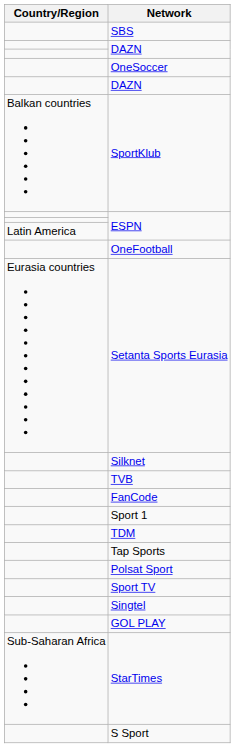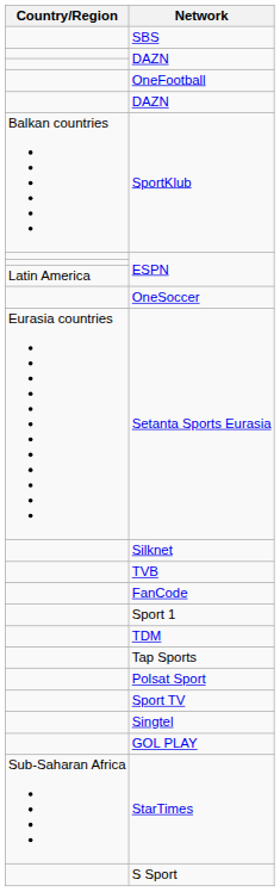row 5 | Network: OneSoccer -> OneFootball
row 11 | Network: OneFootball -> OneSoccer
